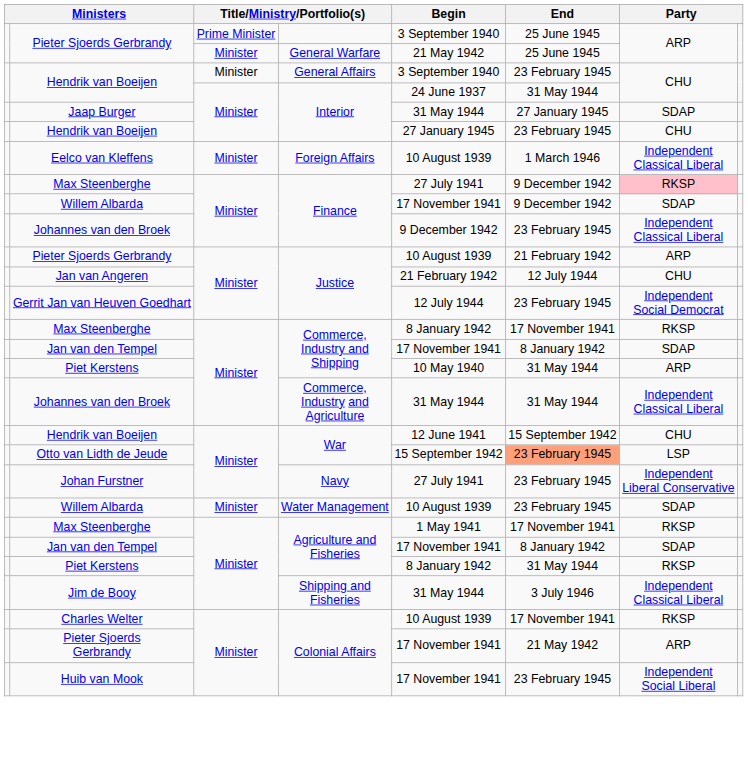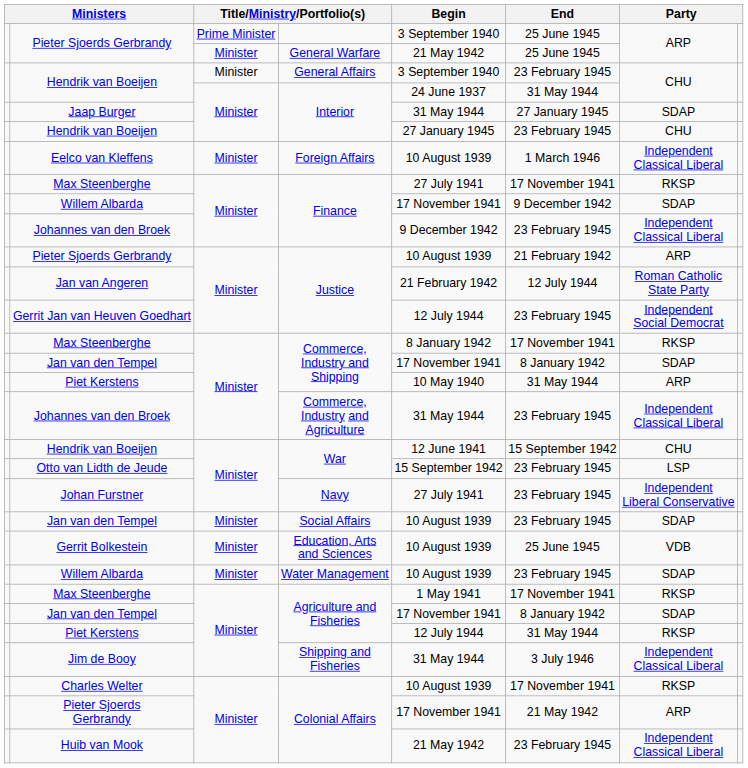Max Steenberghe / Finance | End: 9 December 1942 -> 17 November 1941
Max Steenberghe / Finance | column 7: pink background -> no background
Jan van Angeren | column 7: CHU -> Roman Catholic State Party
Johannes van den Broek / Commerce, Industry and Agriculture | End: 31 May 1944 -> 23 February 1945
Otto van Lidth de Jeude | End: lightsalmon background -> no background
+ row: Jan van den Tempel | Minister | Social Affairs | 10 August 1939 | 23 February 1945 | SDAP
+ row: Gerrit Bolkestein | Minister | Education, Arts and Sciences | 10 August 1939 | 25 June 1945 | VDB
Piet Kerstens / Agriculture and Fisheries | Begin: 8 January 1942 -> 12 July 1944
Huib van Mook | Begin: 17 November 1941 -> 21 May 1942
Huib van Mook | column 7: Independent Social Liberal -> Independent Classical Liberal
